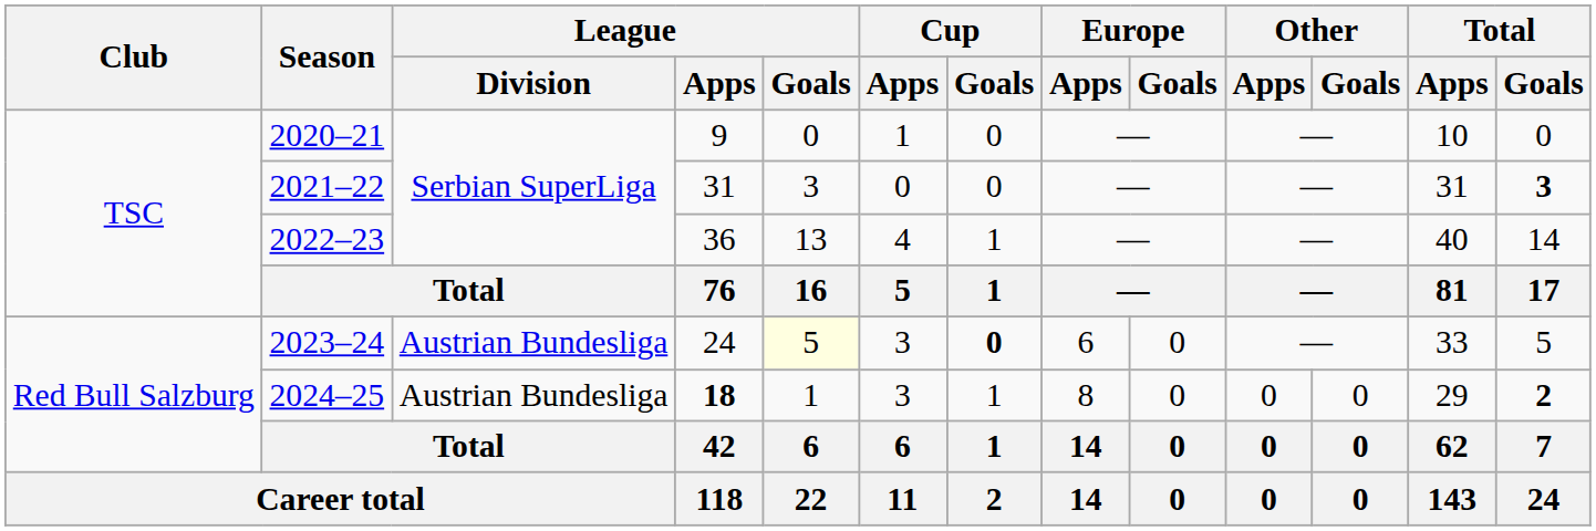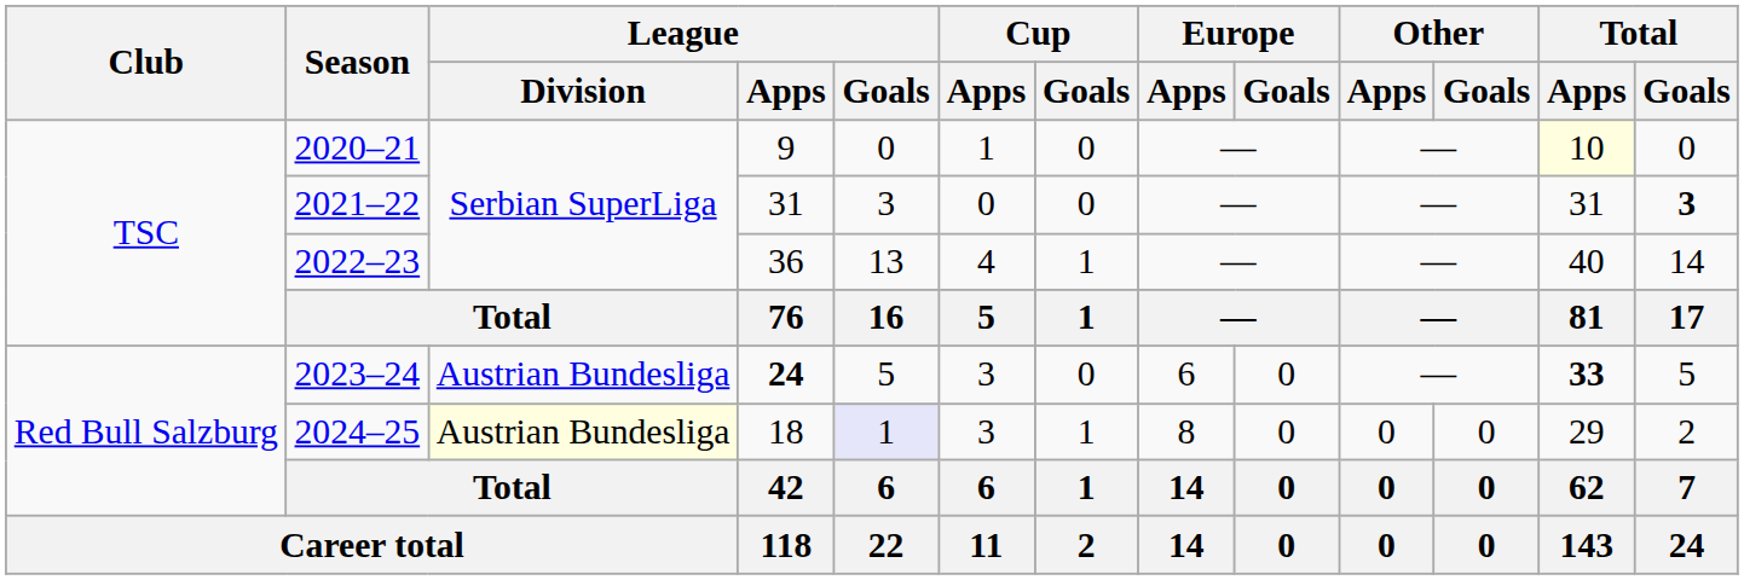2020–21 | Total / Apps: no background -> lightyellow background
2023–24 | League / Apps: normal -> bold
2023–24 | League / Goals: lightyellow background -> no background
2023–24 | Cup / Goals: bold -> normal
2023–24 | Total / Apps: normal -> bold
2024–25 | League / Division: no background -> lightyellow background
2024–25 | League / Apps: bold -> normal
2024–25 | League / Goals: no background -> lavender background
2024–25 | Total / Goals: bold -> normal
